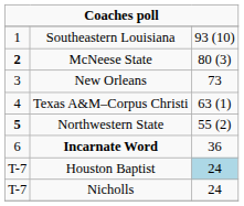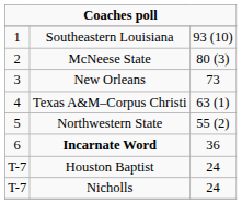McNeese State | column 1: bold -> normal
Northwestern State | column 1: bold -> normal
Houston Baptist | column 3: lightblue background -> no background
